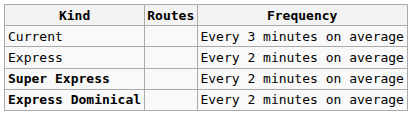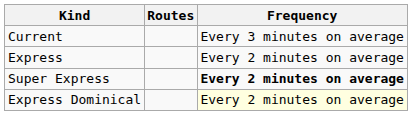row 4 | Kind: bold -> normal
row 4 | Frequency: normal -> bold
row 5 | Kind: bold -> normal
row 5 | Frequency: no background -> lightyellow background
